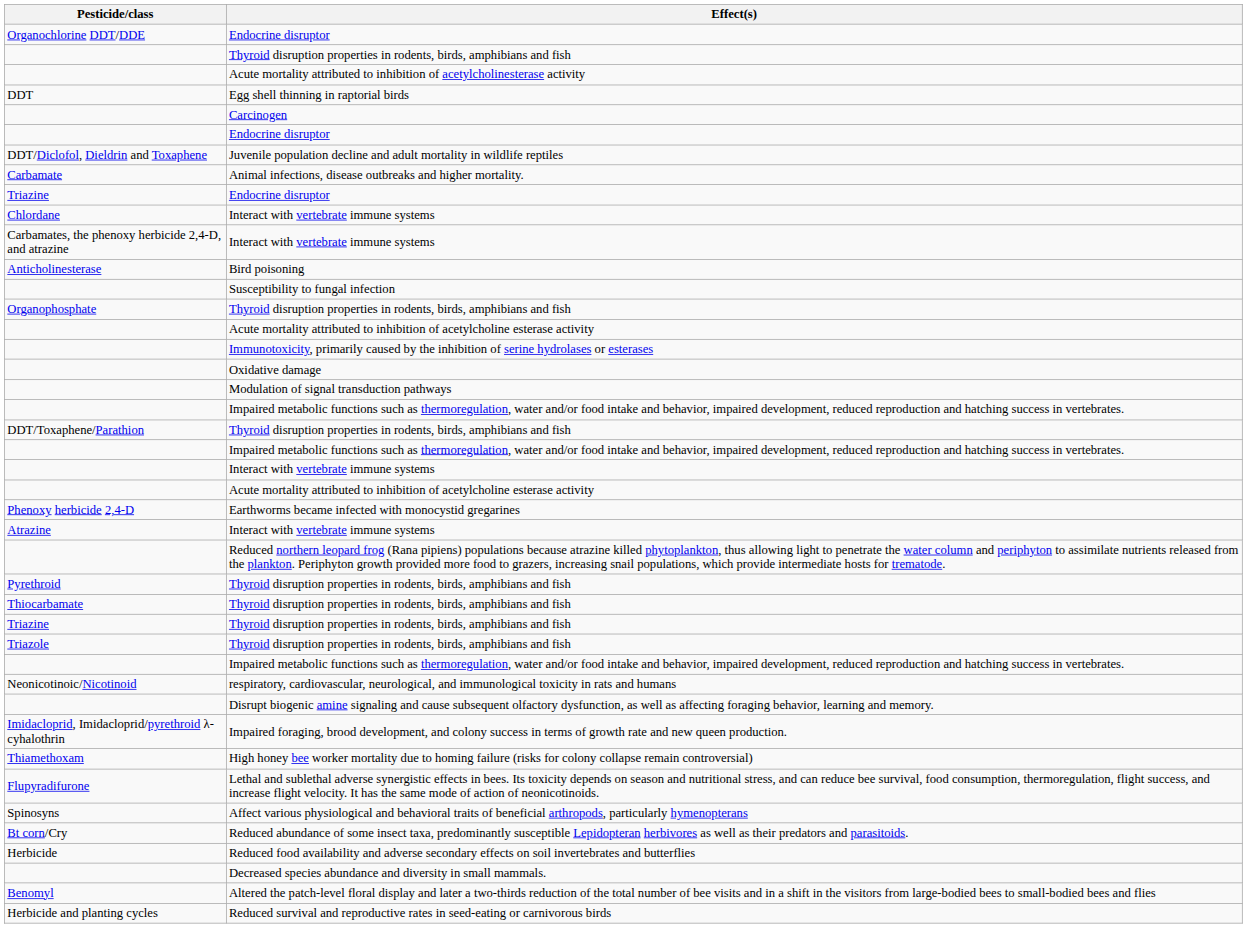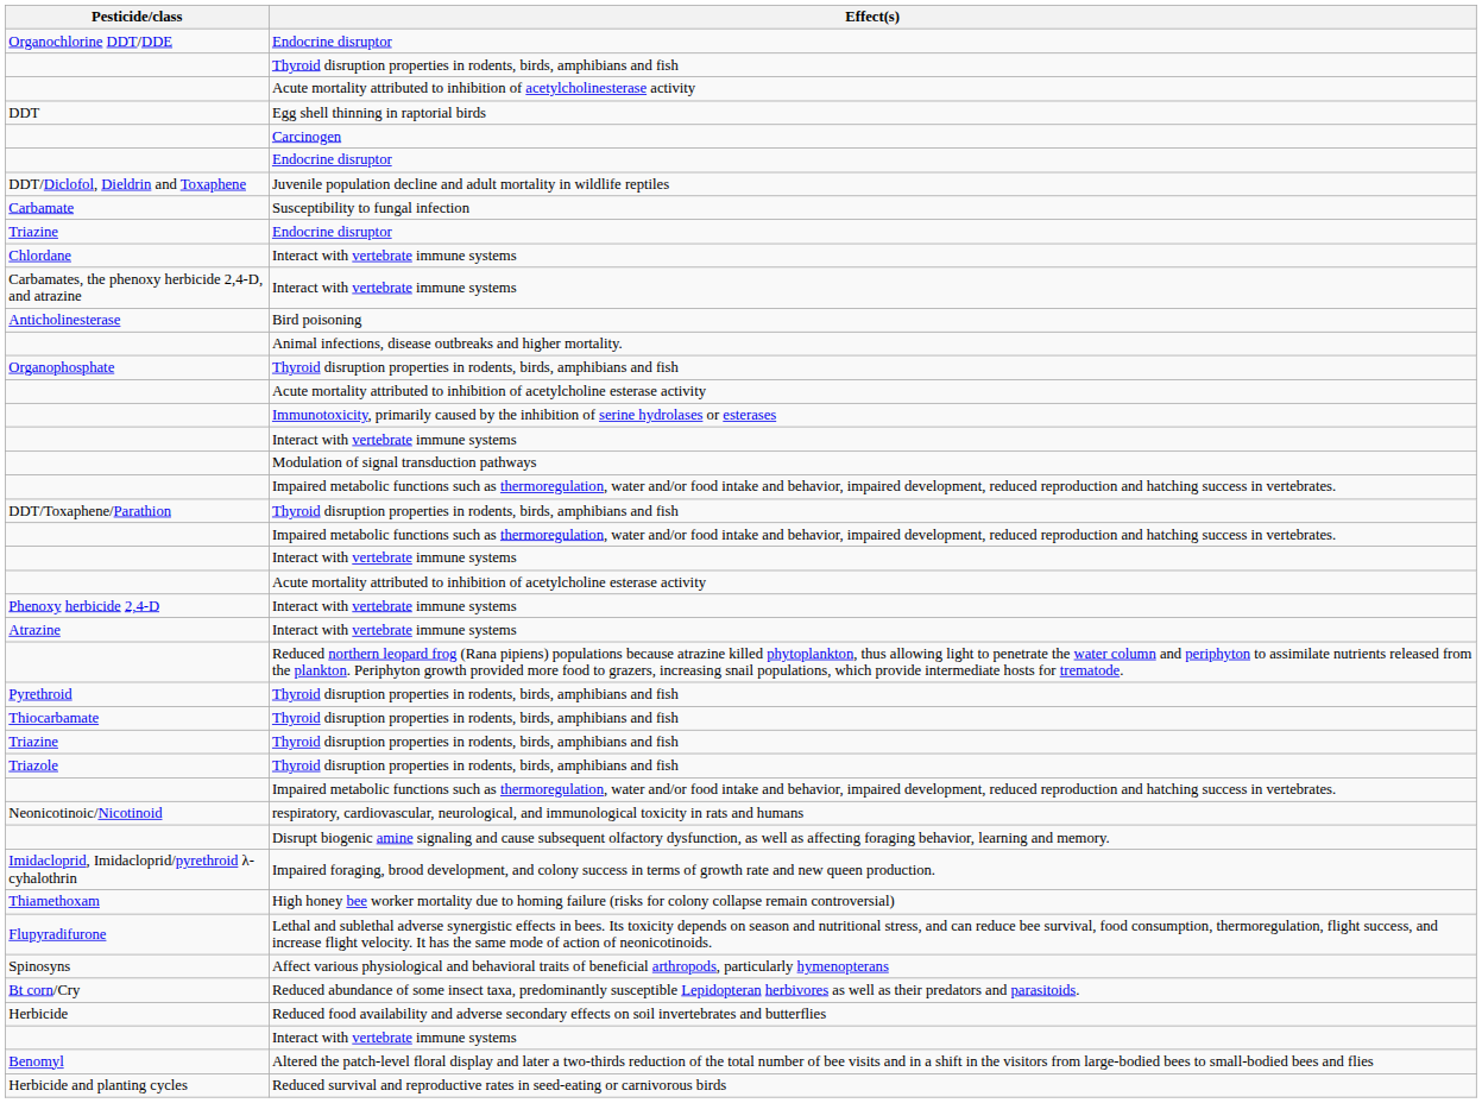row 9 | Effect(s): Animal infections, disease outbreaks and higher mortality. -> Susceptibility to fungal infection
row 14 | Effect(s): Susceptibility to fungal infection -> Animal infections, disease outbreaks and higher mortality.
row 18 | Effect(s): Oxidative damage -> Interact with vertebrate immune systems
row 25 | Effect(s): Earthworms became infected with monocystid gregarines -> Interact with vertebrate immune systems
row 41 | Effect(s): Decreased species abundance and diversity in small mammals. -> Interact with vertebrate immune systems
